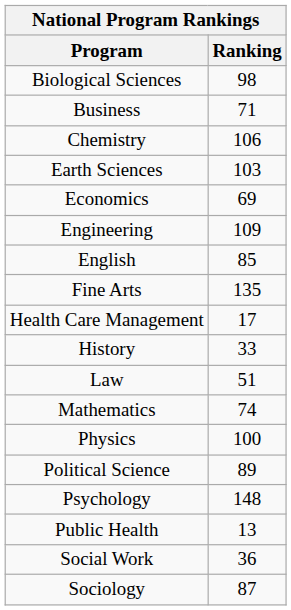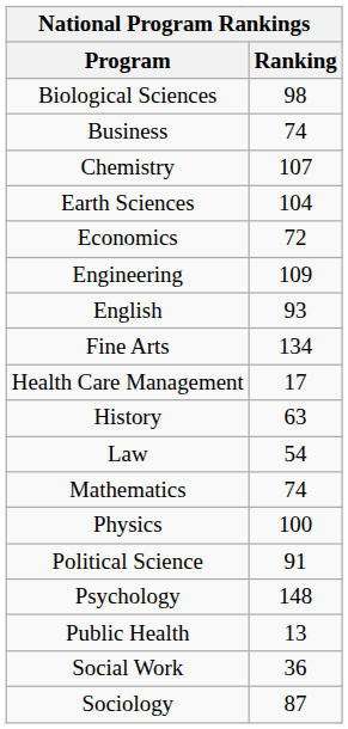Business | Ranking: 71 -> 74
Chemistry | Ranking: 106 -> 107
Earth Sciences | Ranking: 103 -> 104
Economics | Ranking: 69 -> 72
English | Ranking: 85 -> 93
Fine Arts | Ranking: 135 -> 134
History | Ranking: 33 -> 63
Law | Ranking: 51 -> 54
Political Science | Ranking: 89 -> 91
